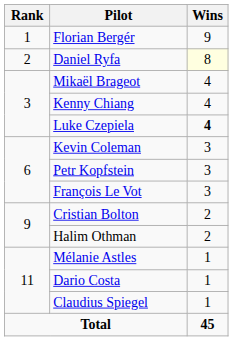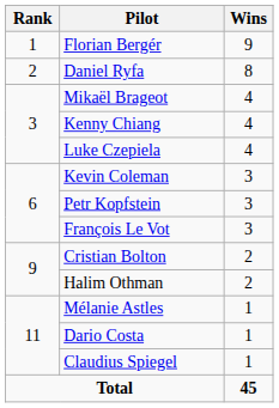Daniel Ryfa | Wins: lightyellow background -> no background
Luke Czepiela | Wins: bold -> normal
